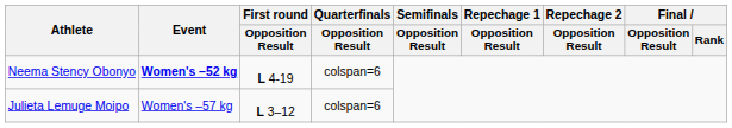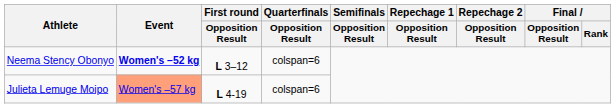Neema Stency Obonyo | First round / Opposition Result: L 4-19 -> L 3–12
Julieta Lemuge Moipo | Event: no background -> lightsalmon background
Julieta Lemuge Moipo | First round / Opposition Result: L 3–12 -> L 4-19
